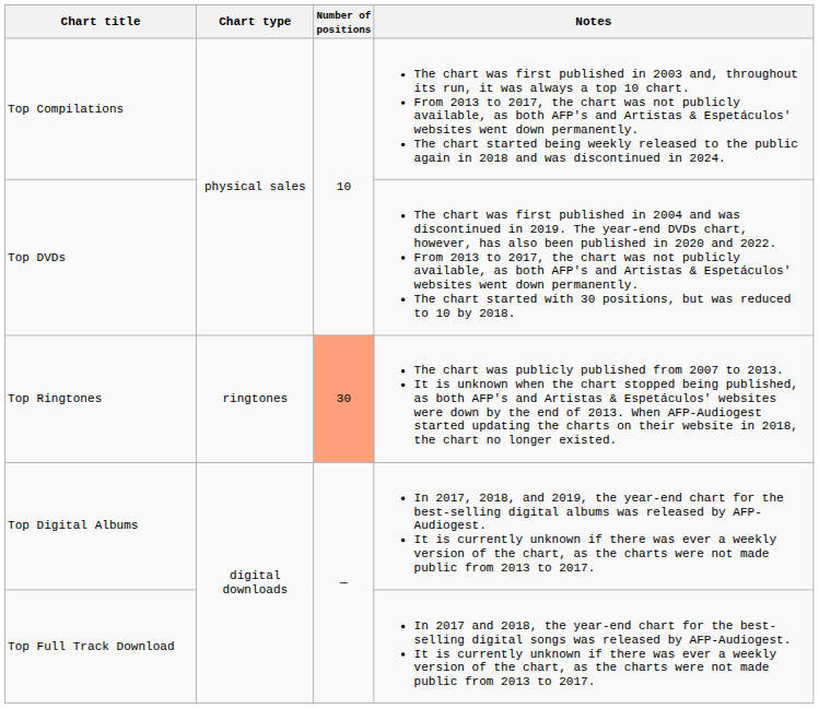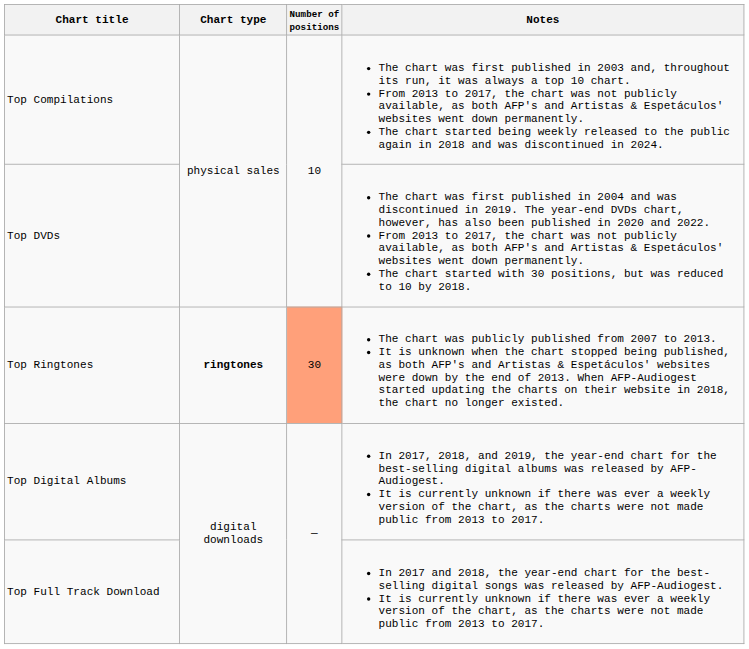Top Ringtones | Chart type: normal -> bold
